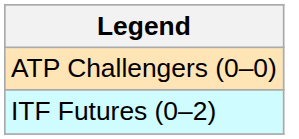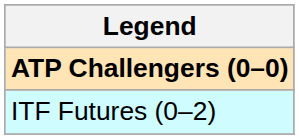row 2 | column 1: normal -> bold
